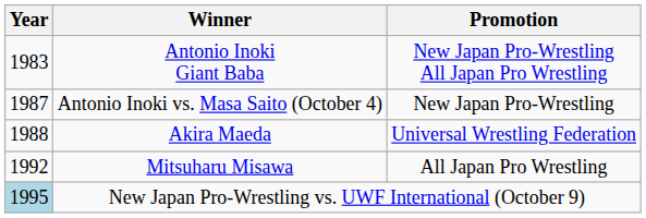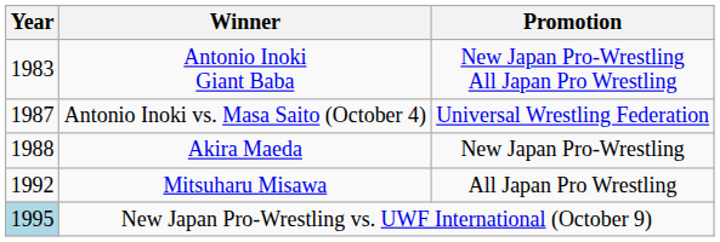Antonio Inoki vs. Masa Saito (October 4) | Promotion: New Japan Pro-Wrestling -> Universal Wrestling Federation
Akira Maeda | Promotion: Universal Wrestling Federation -> New Japan Pro-Wrestling
